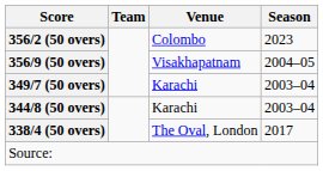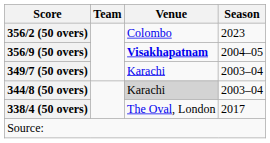356/9 (50 overs) | Venue: normal -> bold
344/8 (50 overs) | Venue: no background -> lightgrey background
